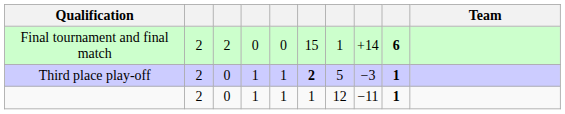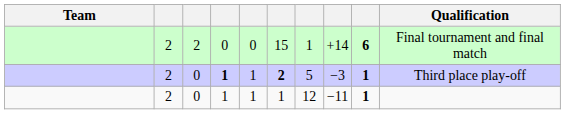columns swapped: Team <-> Qualification
row 3 | column 4: normal -> bold
